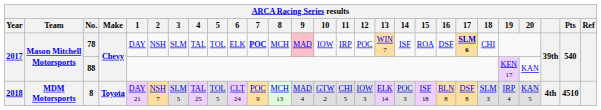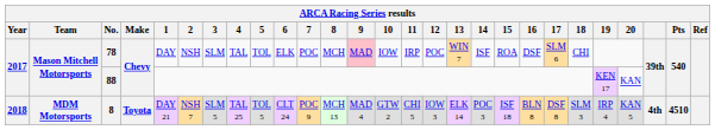78 | 7: bold -> normal
78 | 17: bold -> normal
